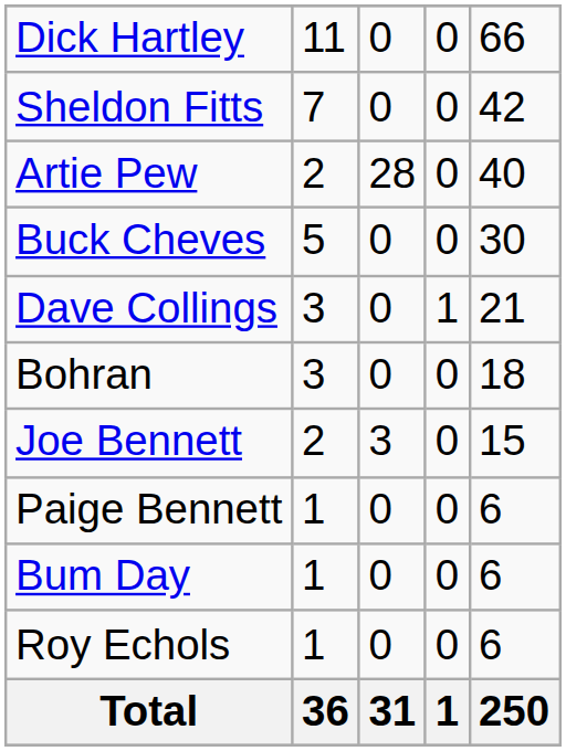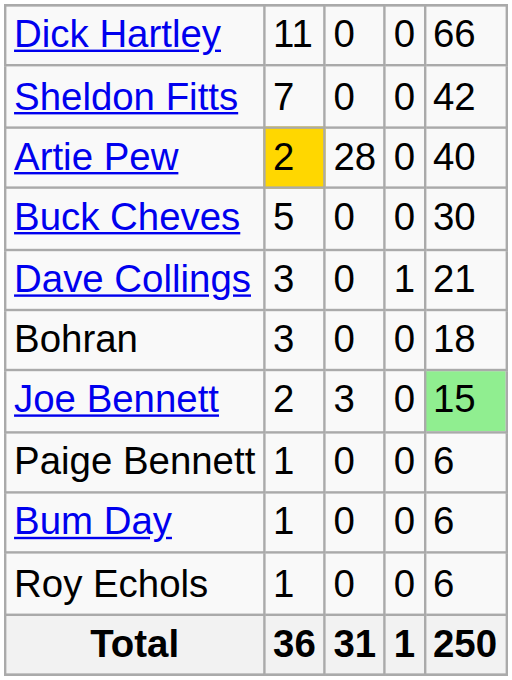Artie Pew | column 2: no background -> gold background
Joe Bennett | column 5: no background -> lightgreen background
